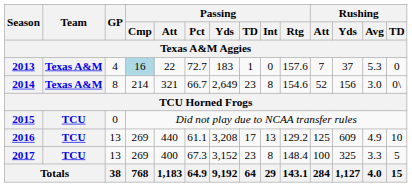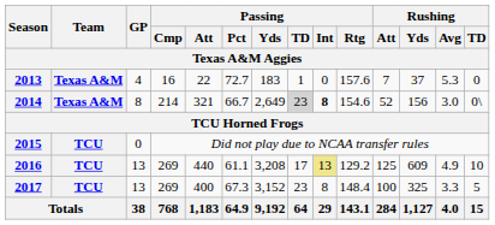2013 | Passing / Cmp: lightblue background -> no background
2014 | Passing / TD: no background -> lightgrey background
2014 | Passing / Int: normal -> bold
2016 | Passing / Int: no background -> khaki background
